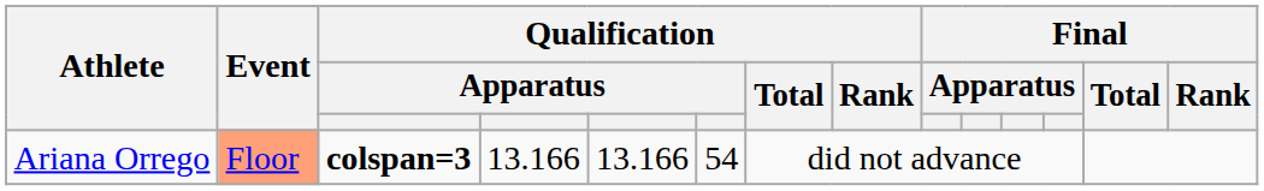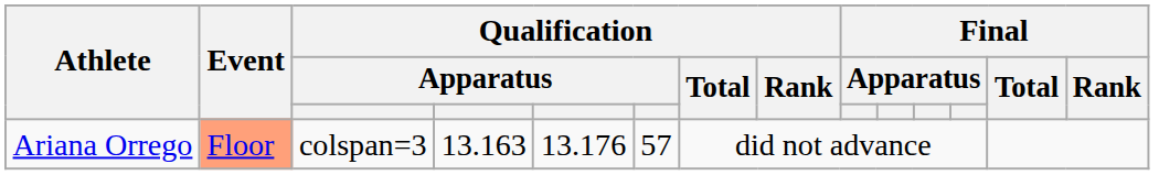Ariana Orrego | column 3: bold -> normal
Ariana Orrego | column 4: 13.166 -> 13.163
Ariana Orrego | column 5: 13.166 -> 13.176
Ariana Orrego | column 6: 54 -> 57
